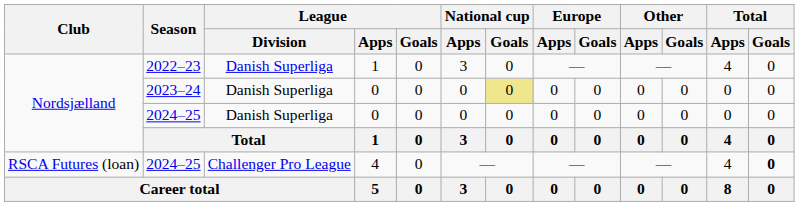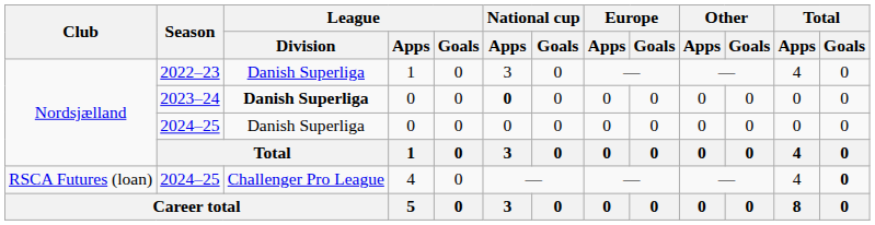2023–24 | League / Division: normal -> bold
2023–24 | National cup / Apps: normal -> bold
2023–24 | National cup / Goals: khaki background -> no background
